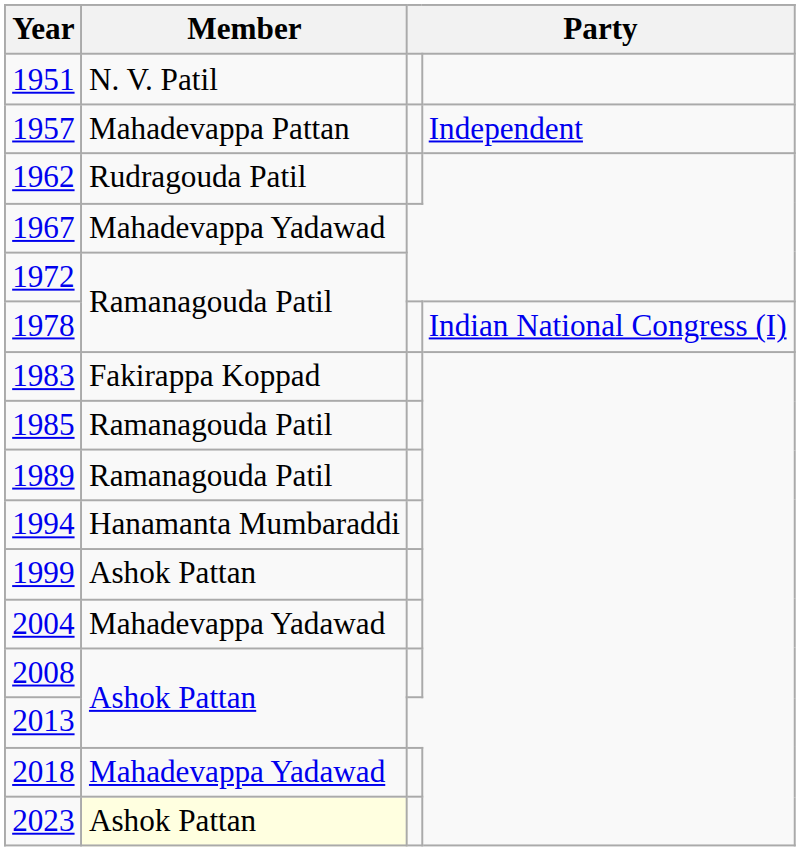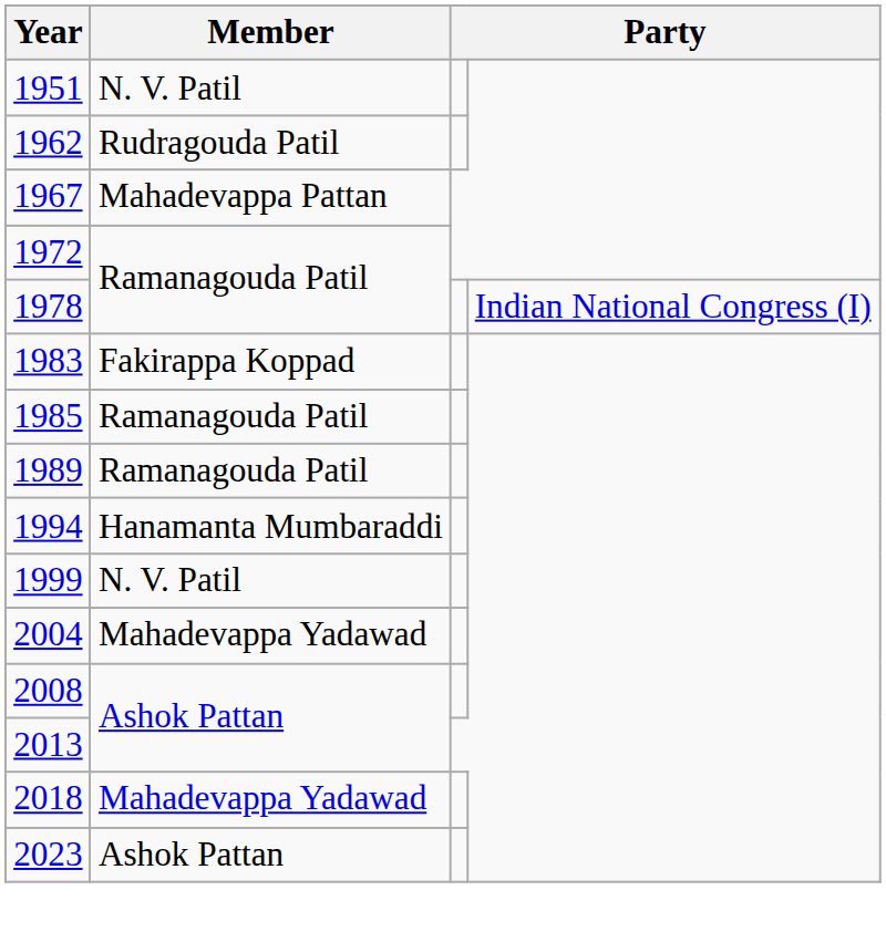- row: 1957 | Mahadevappa Pattan | Independent
1967 | Member: Mahadevappa Yadawad -> Mahadevappa Pattan
1999 | Member: Ashok Pattan -> N. V. Patil
2023 | Member: lightyellow background -> no background
